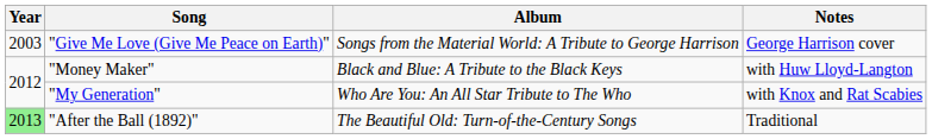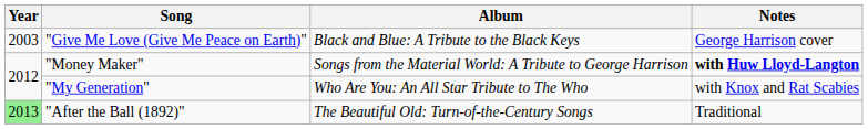"Give Me Love (Give Me Peace on Earth)" | Album: Songs from the Material World: A Tribute to George Harrison -> Black and Blue: A Tribute to the Black Keys
"Money Maker" | Album: Black and Blue: A Tribute to the Black Keys -> Songs from the Material World: A Tribute to George Harrison
"Money Maker" | Notes: normal -> bold
